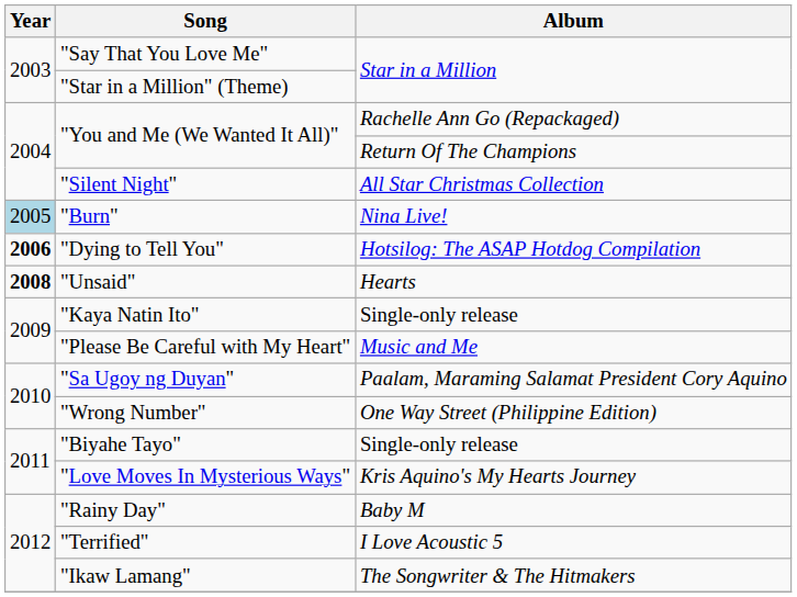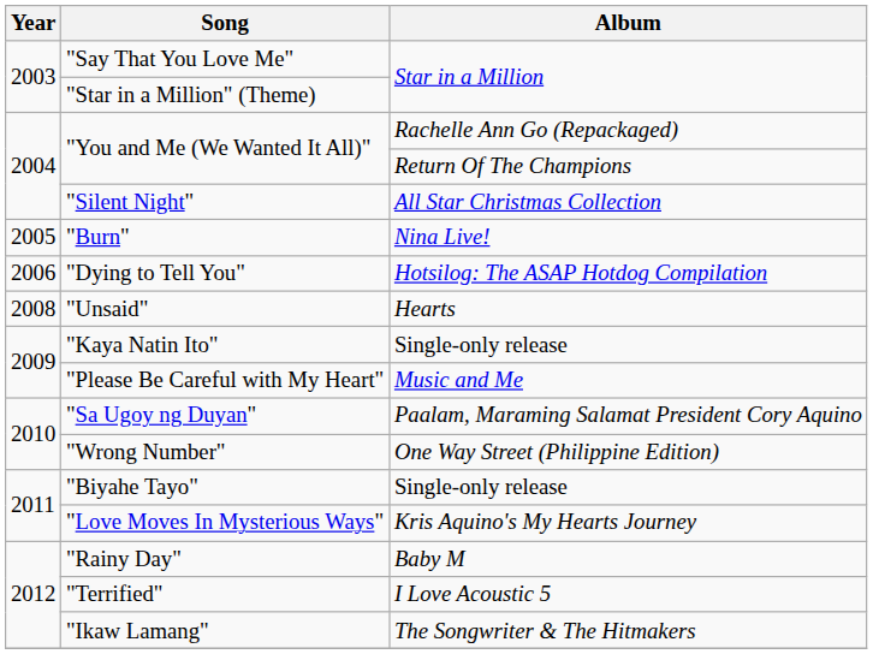"Burn" | Year: lightblue background -> no background
"Dying to Tell You" | Year: bold -> normal
"Unsaid" | Year: bold -> normal
